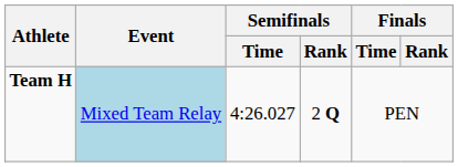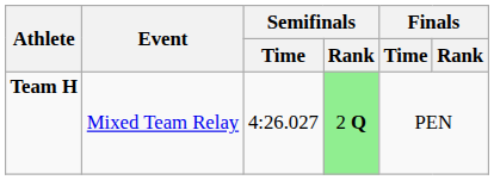Team H | Event: lightblue background -> no background
Team H | Semifinals / Rank: no background -> lightgreen background
